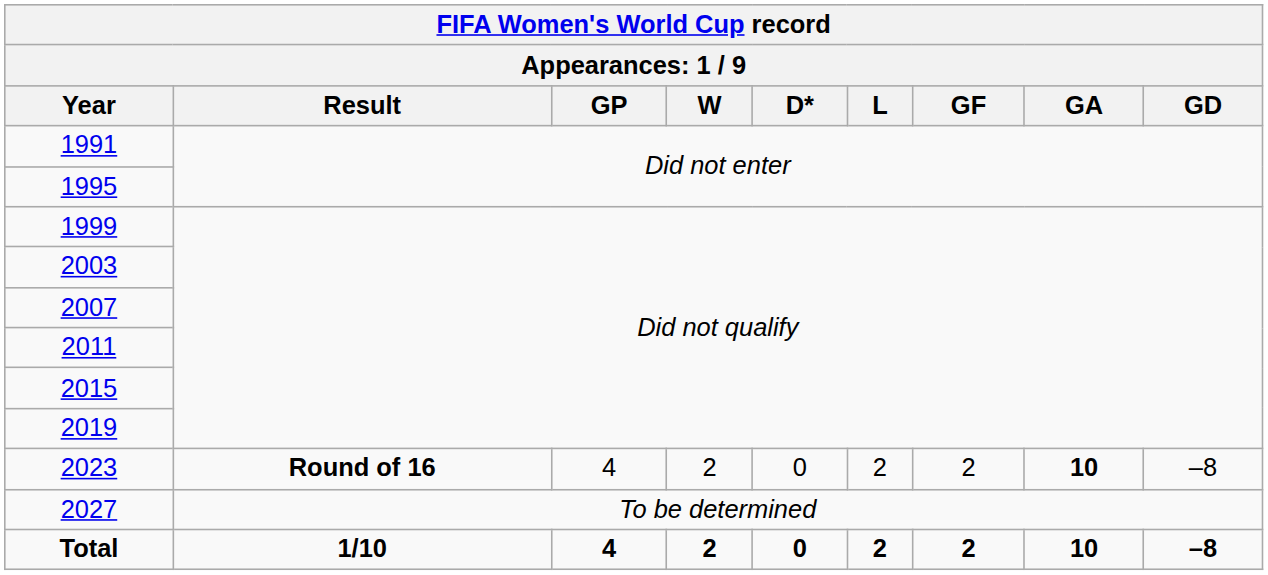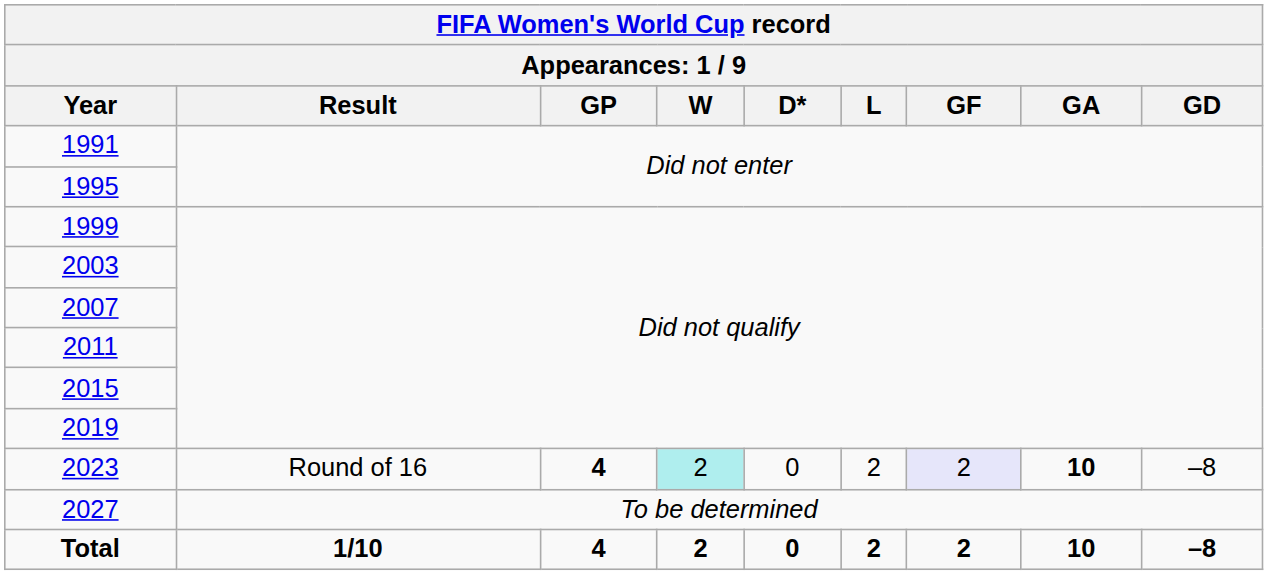2023 | column 2: bold -> normal
2023 | column 3: normal -> bold
2023 | column 4: no background -> paleturquoise background
2023 | column 7: no background -> lavender background
